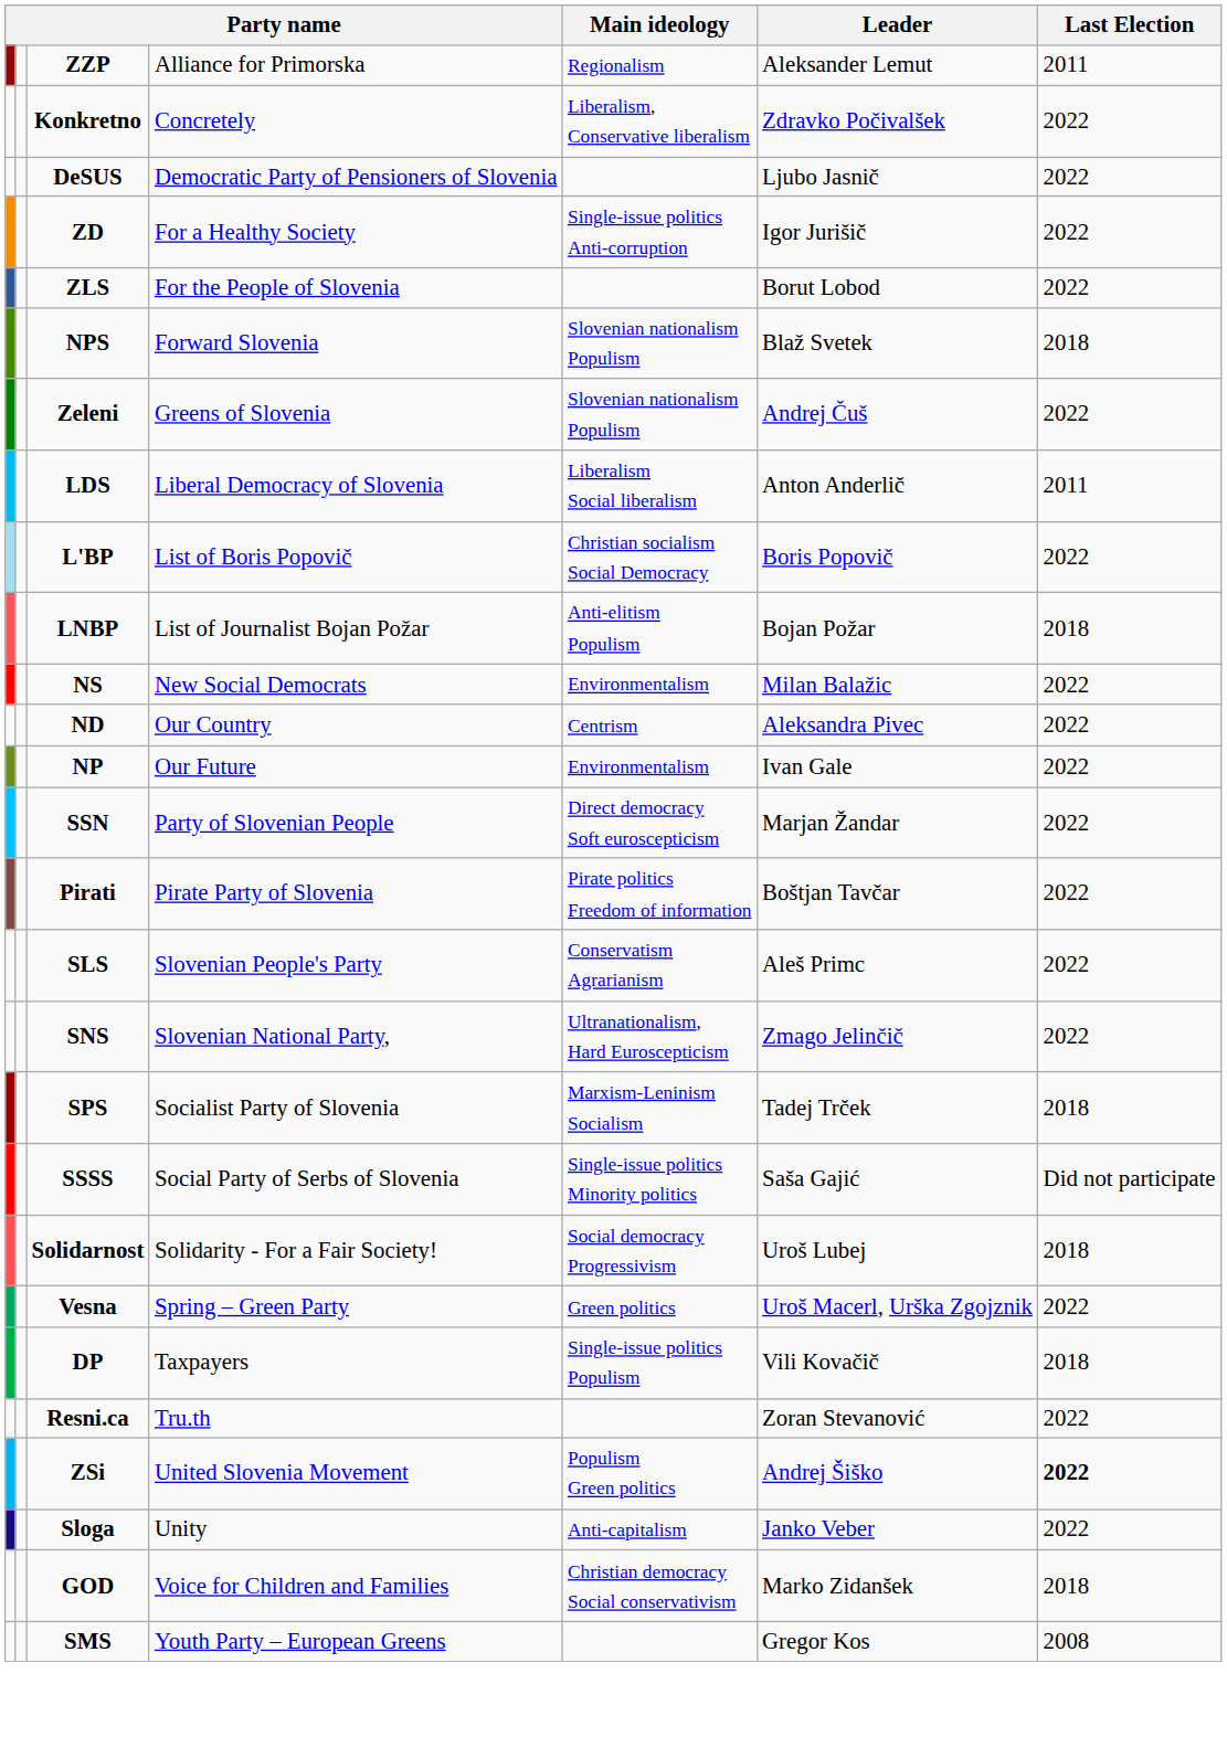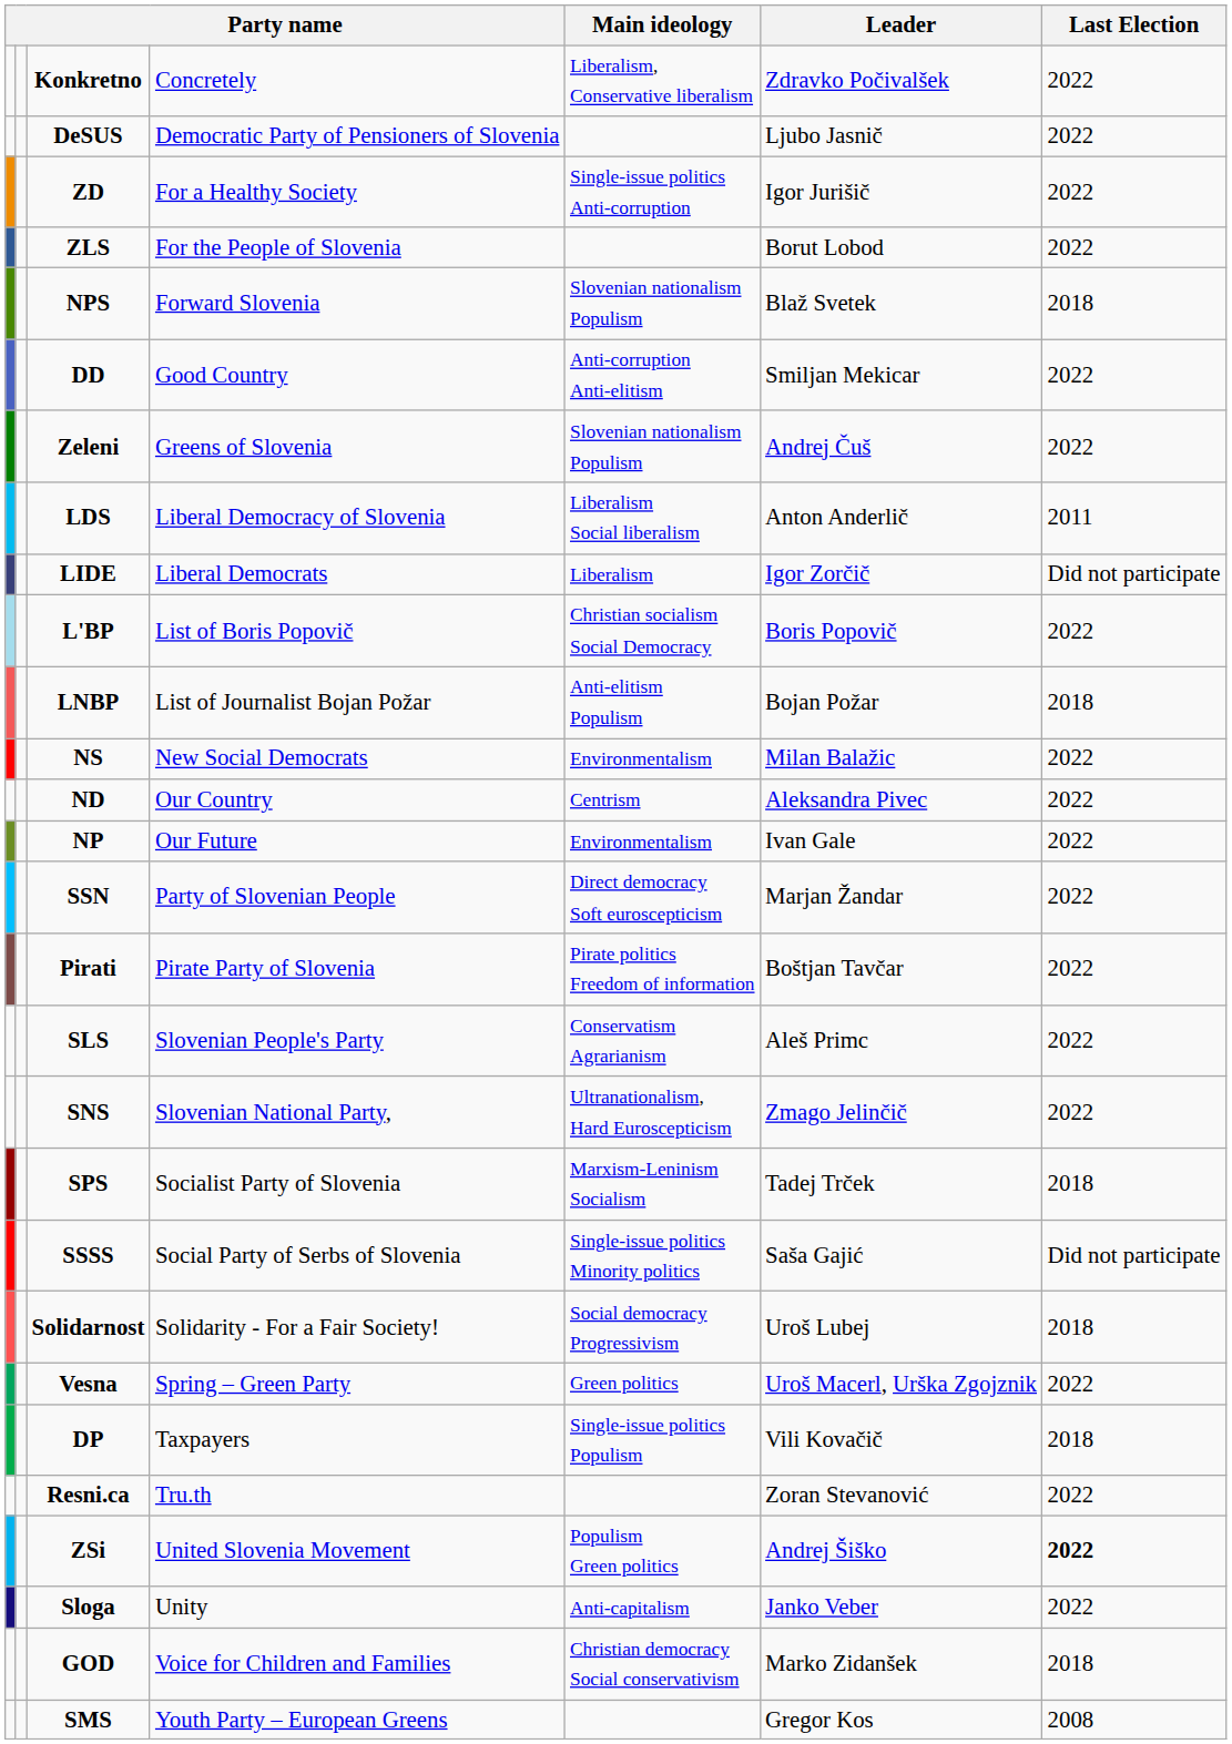- row: ZZP | Alliance for Primorska | Regionalism | Aleksander Lemut | 2011
+ row: DD | Good Country | Anti-corruption Anti-elitism | Smiljan Mekicar | 2022
+ row: LIDE | Liberal Democrats | Liberalism | Igor Zorčič | Did not participate
